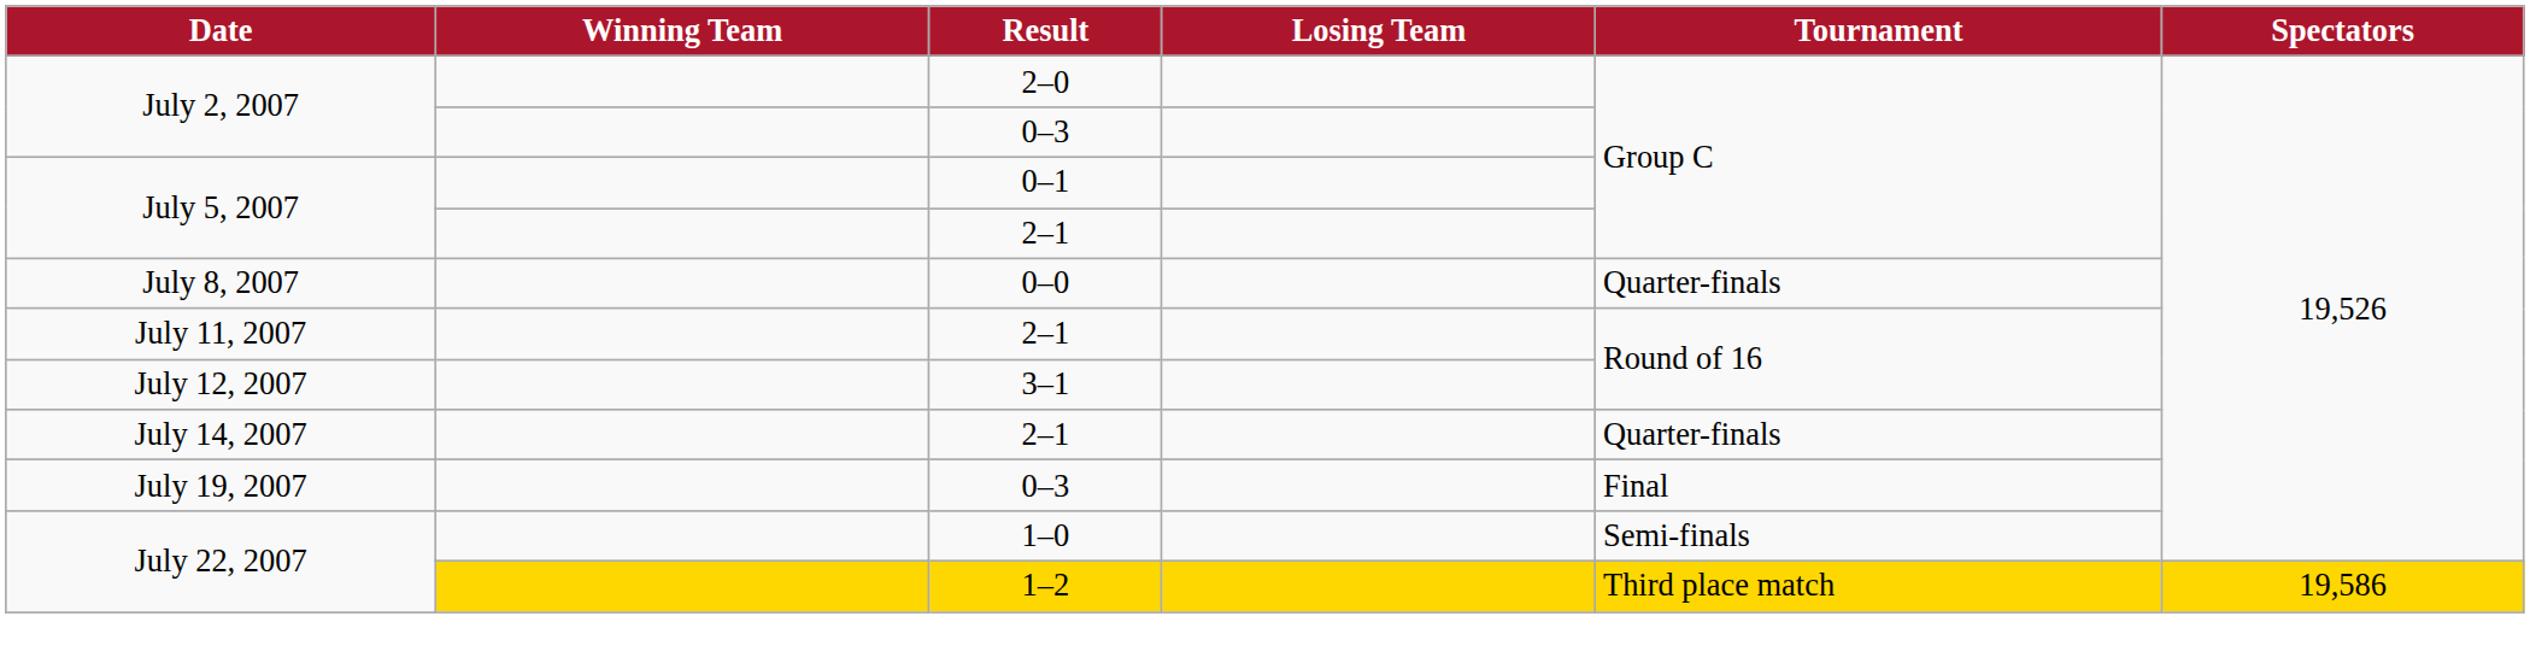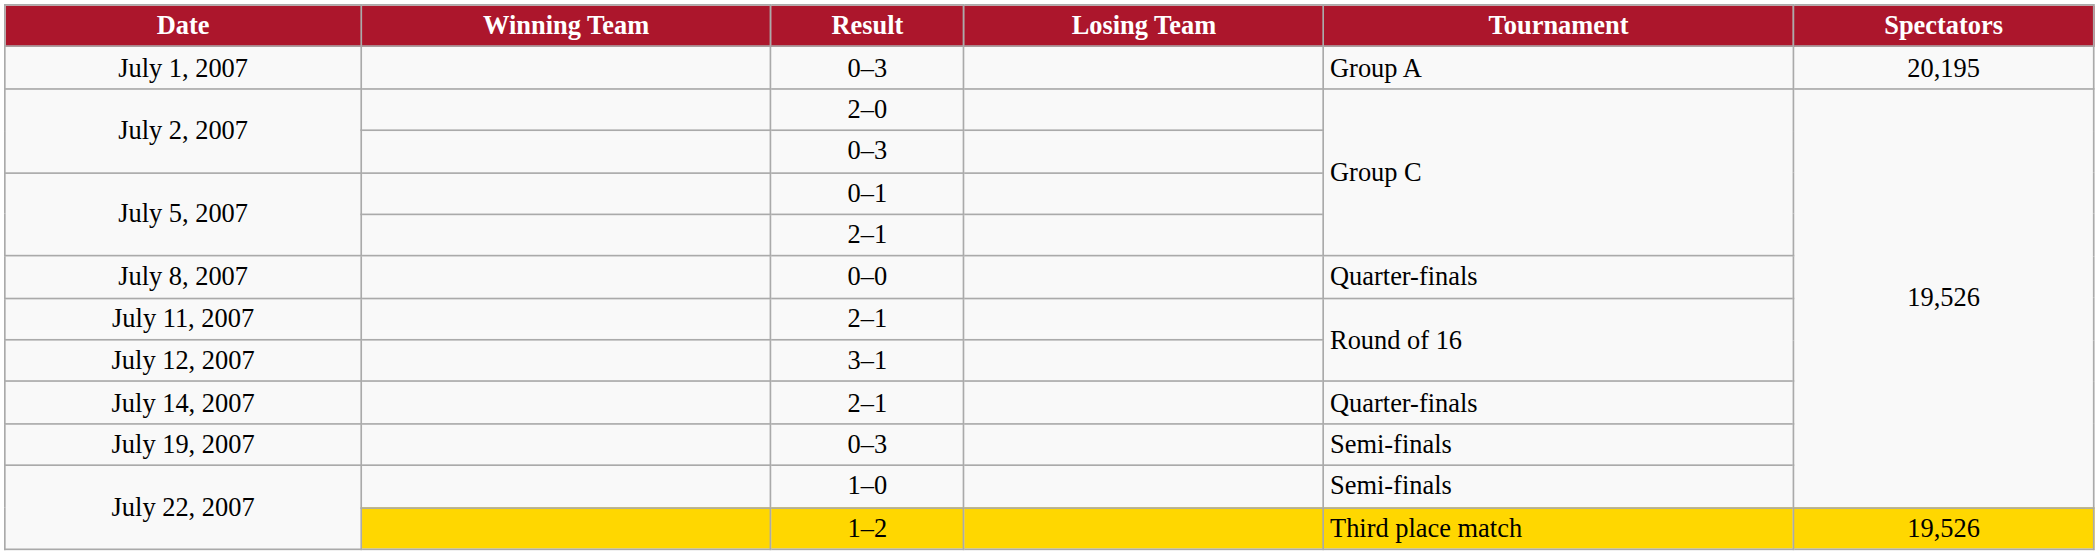+ row: July 1, 2007 | 0–3 | Group A | 20,195
July 19, 2007 | Tournament: Final -> Semi-finals
July 22, 2007 / 1–2 | Spectators: 19,586 -> 19,526
